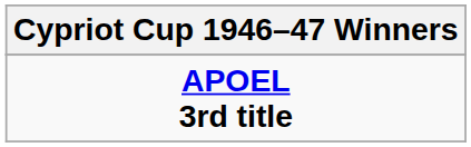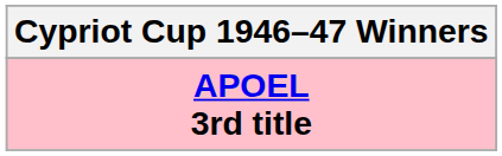row 2 | column 1: no background -> pink background
